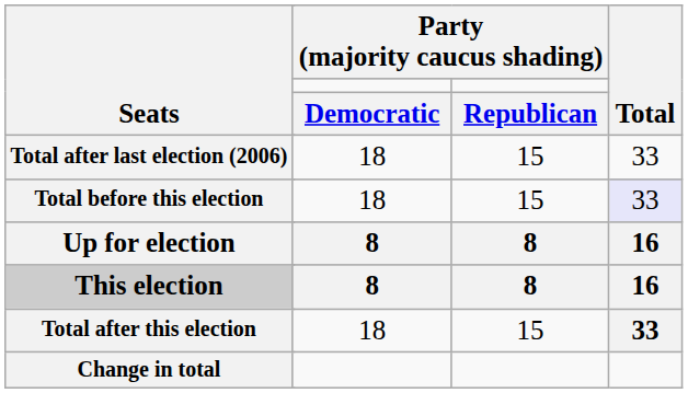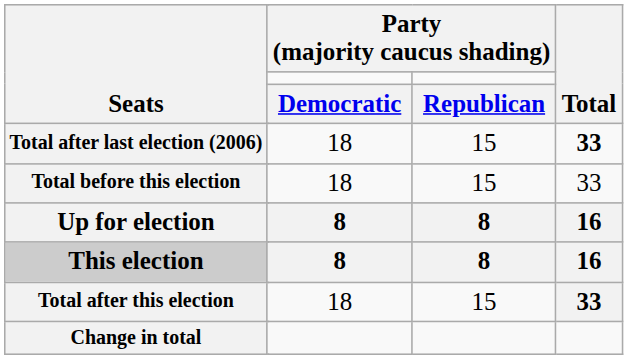row 4 | Total: normal -> bold
row 5 | Total: lavender background -> no background
